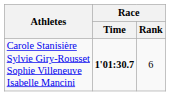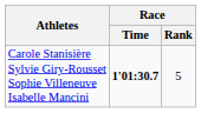row 3 | Race / Rank: 6 -> 5
